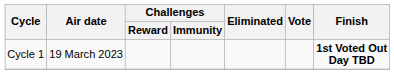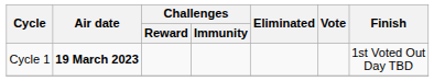Cycle 1 | Air date: normal -> bold
Cycle 1 | Finish: bold -> normal
